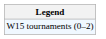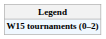row 2 | column 1: normal -> bold
